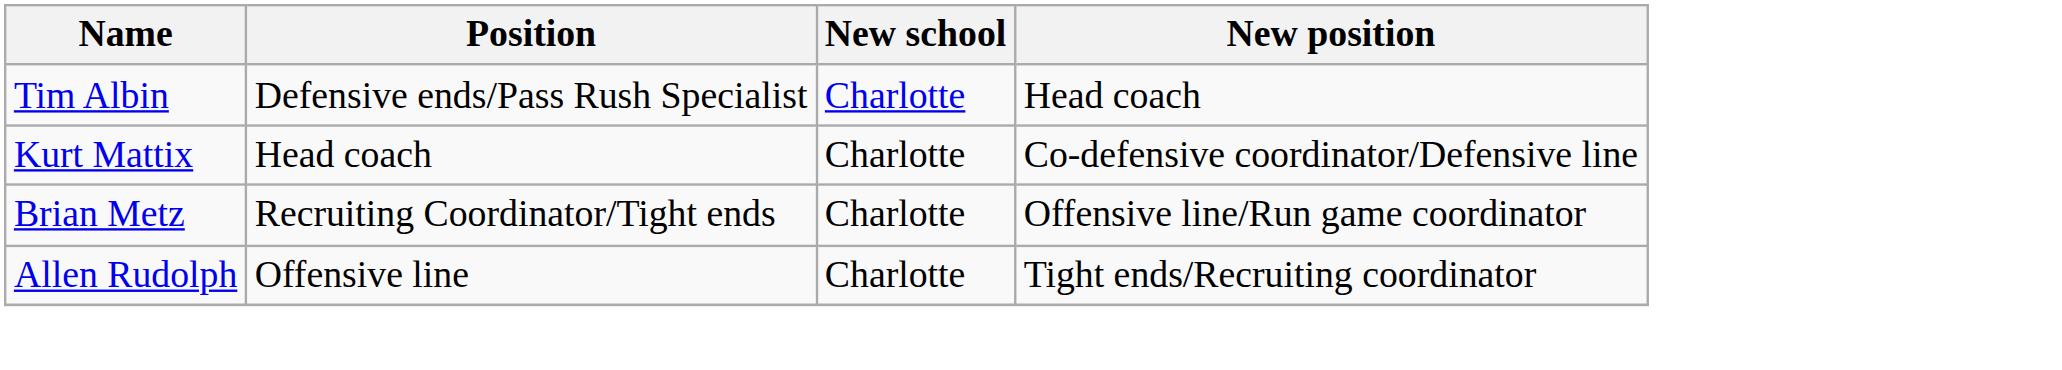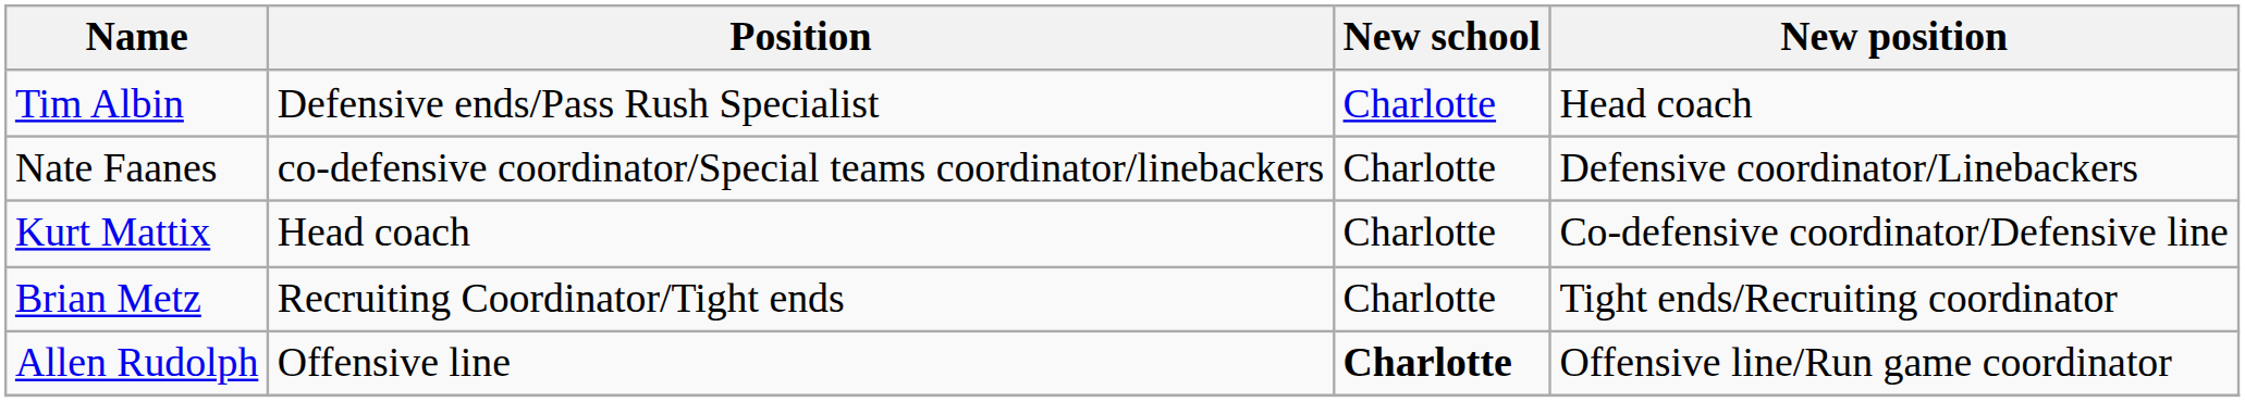+ row: Nate Faanes | co-defensive coordinator/Special teams coordinator/linebackers | Charlotte | Defensive coordinator/Linebackers
Brian Metz | New position: Offensive line/Run game coordinator -> Tight ends/Recruiting coordinator
Allen Rudolph | New school: normal -> bold
Allen Rudolph | New position: Tight ends/Recruiting coordinator -> Offensive line/Run game coordinator
